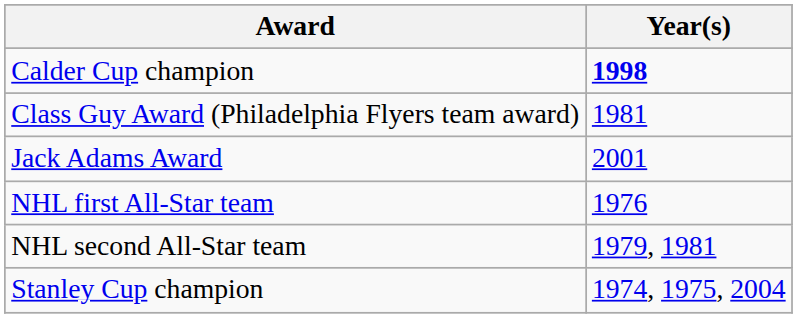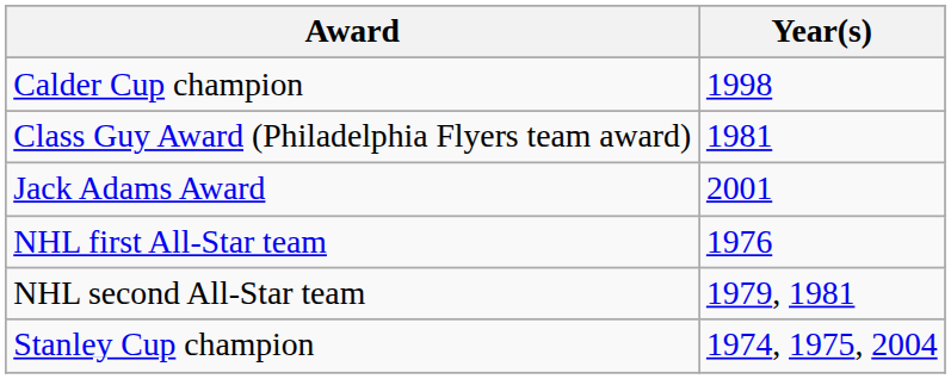Calder Cup champion | Year(s): bold -> normal
